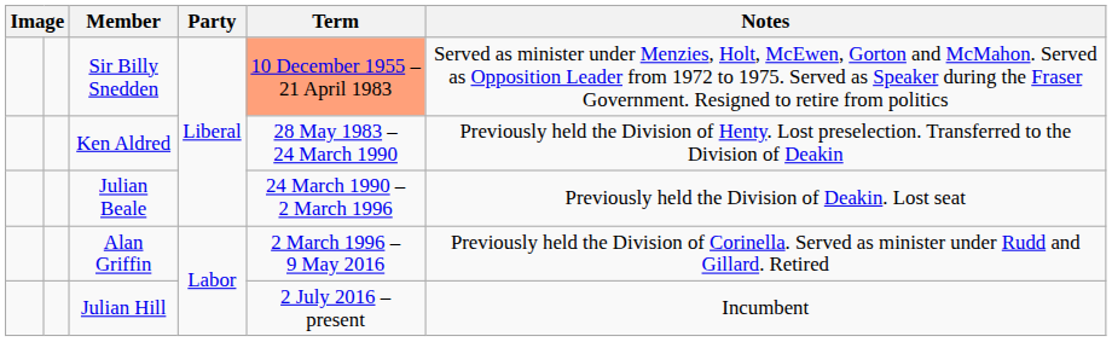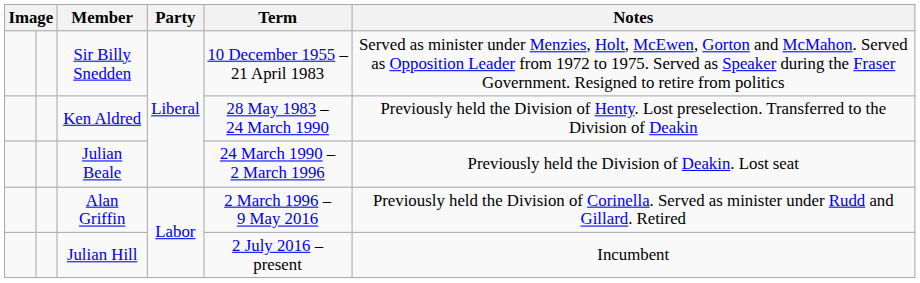Sir Billy Snedden | Term: lightsalmon background -> no background
